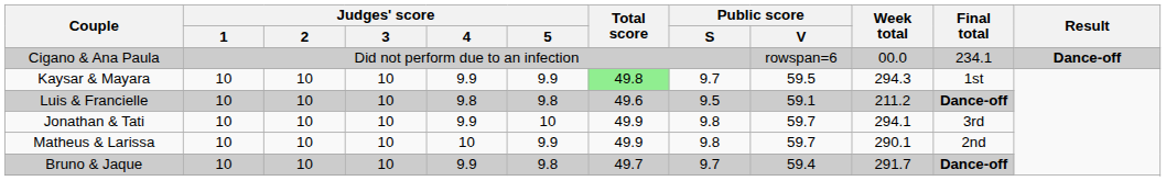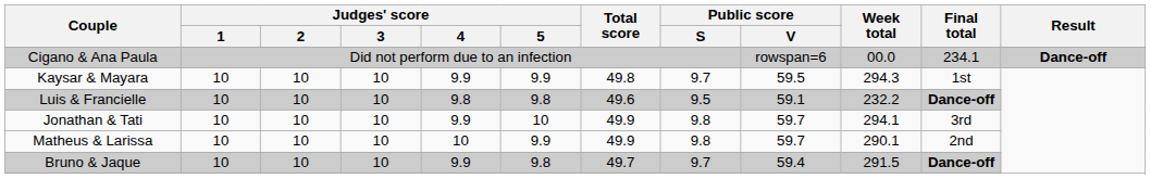Kaysar & Mayara | Total score: lightgreen background -> no background
Luis & Francielle | Week total: 211.2 -> 232.2
Bruno & Jaque | Week total: 291.7 -> 291.5
